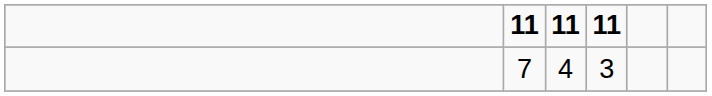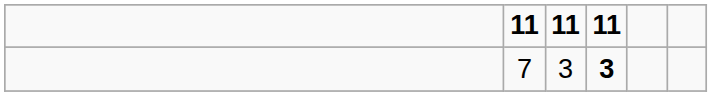row 2 | column 3: 4 -> 3
row 2 | column 4: normal -> bold
